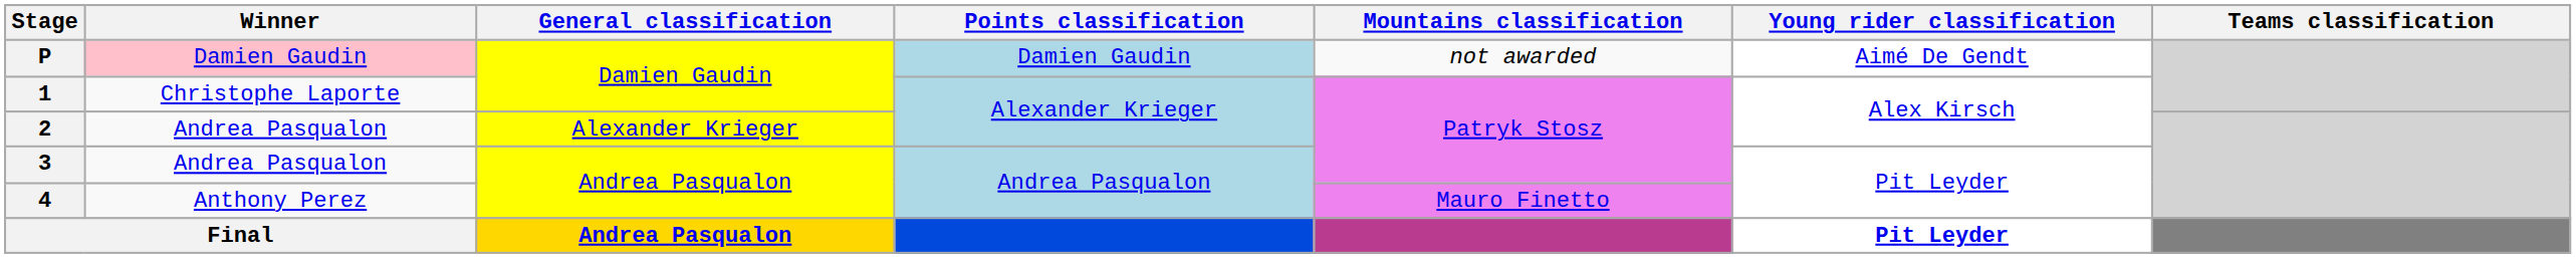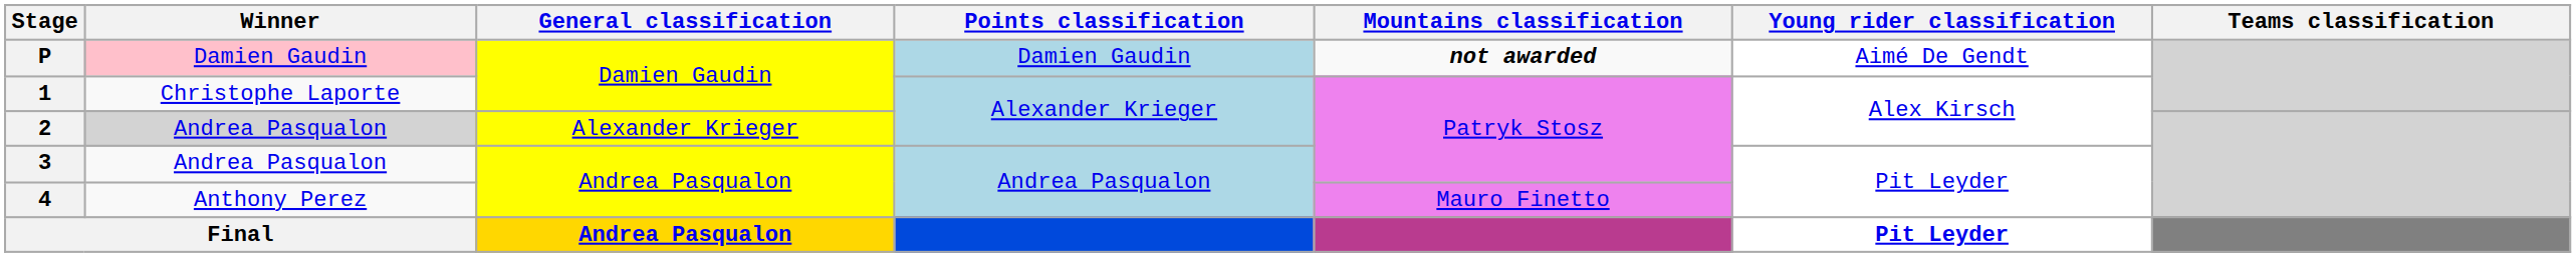P | Mountains classification: normal -> bold
2 | Winner: no background -> lightgrey background
